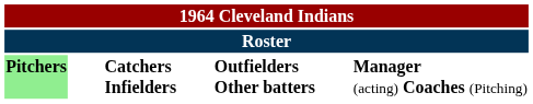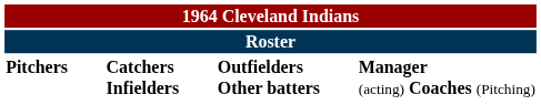Pitchers | column 1: lightgreen background -> no background
